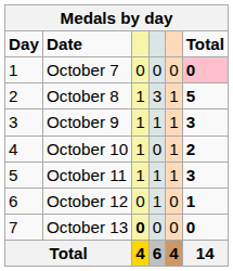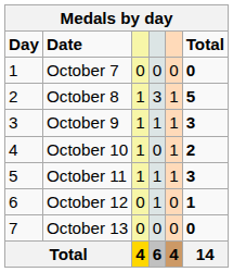October 7 | Total: pink background -> no background
October 13 | column 3: bold -> normal
